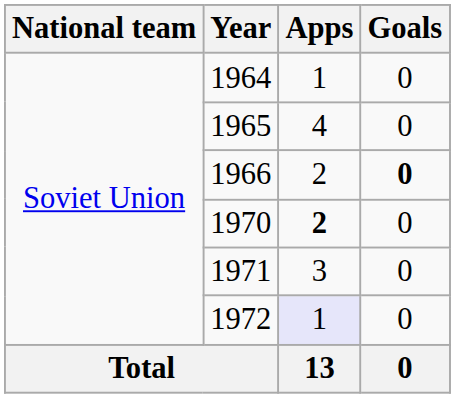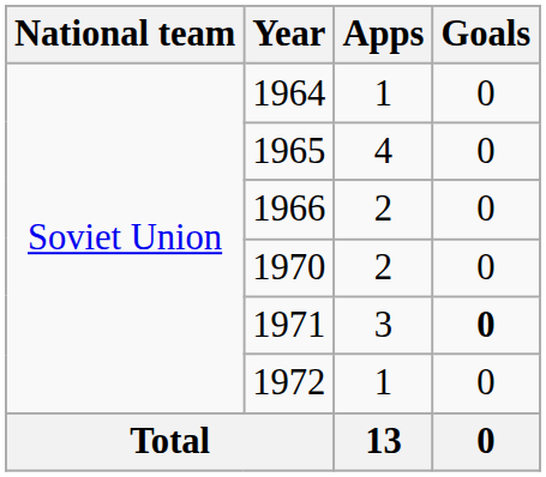1966 | Goals: bold -> normal
1970 | Apps: bold -> normal
1971 | Goals: normal -> bold
1972 | Apps: lavender background -> no background
